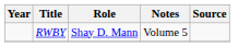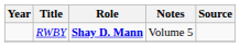RWBY | Role: normal -> bold
